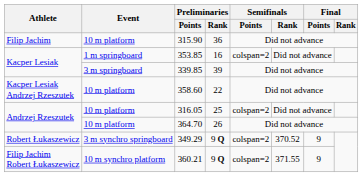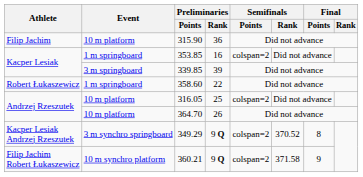358.60 | Athlete: Kacper Lesiak Andrzej Rzeszutek -> Robert Łukaszewicz
358.60 | Event: 10 m platform -> 1 m springboard
349.29 | Athlete: Robert Łukaszewicz -> Kacper Lesiak Andrzej Rzeszutek
349.29 | Final / Points: 9 -> 8
360.21 | Semifinals / Rank: 371.55 -> 371.58
